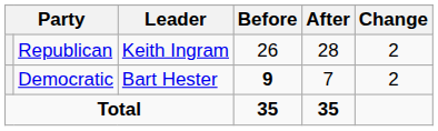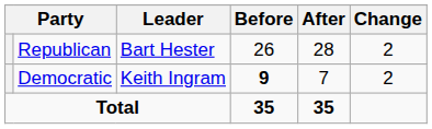Republican | Leader: Keith Ingram -> Bart Hester
Democratic | Leader: Bart Hester -> Keith Ingram
